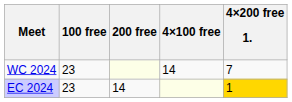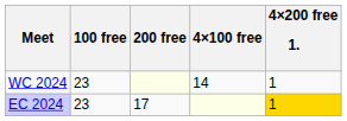WC 2024 | 4×200 free: 7 -> 1
EC 2024 | 200 free: 14 -> 17
